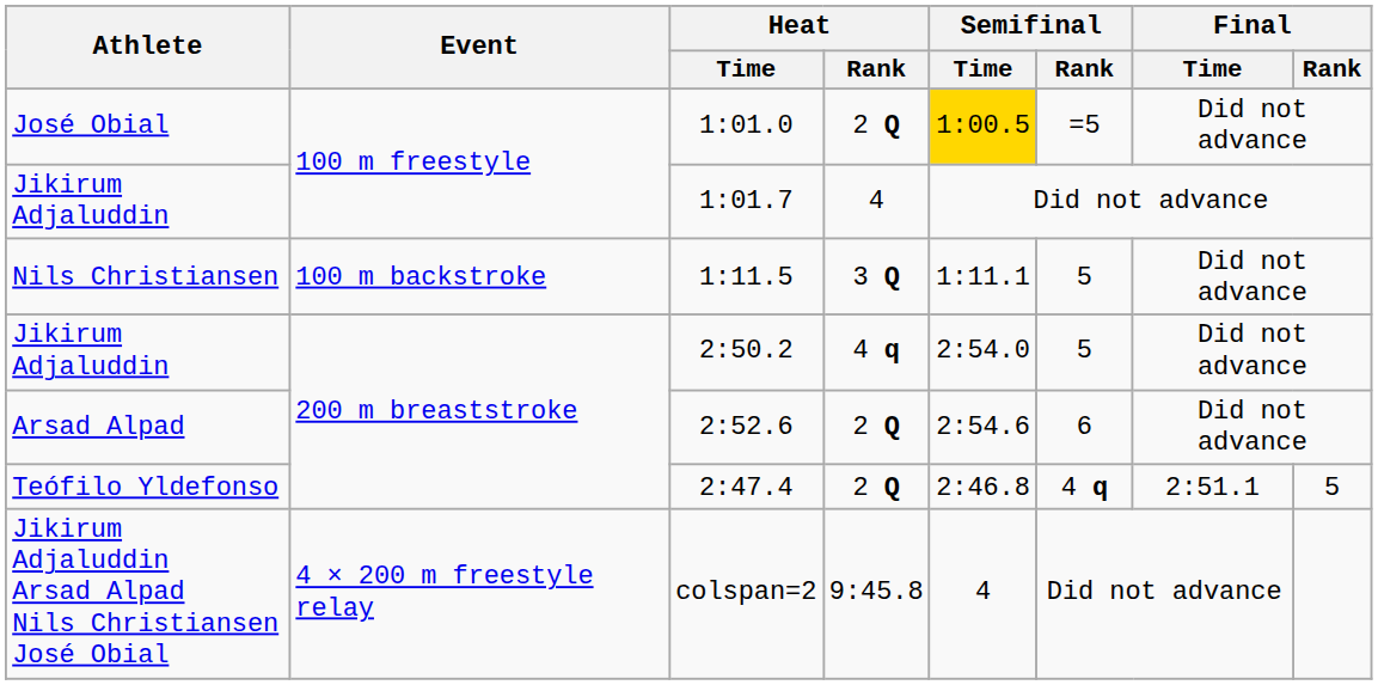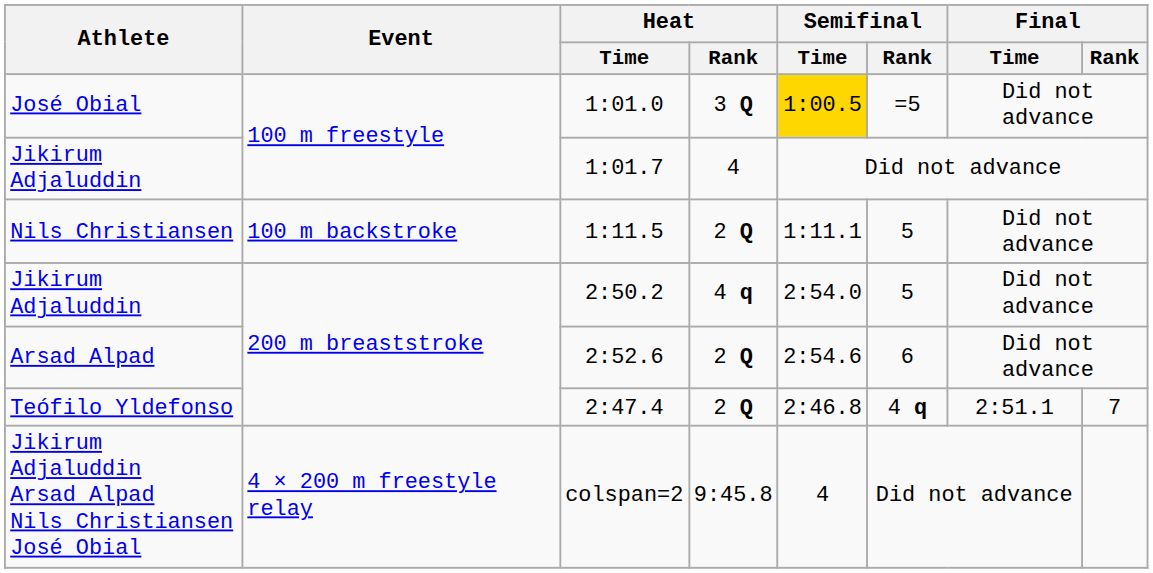1:01.0 | Heat / Rank: 2 Q -> 3 Q
1:11.5 | Heat / Rank: 3 Q -> 2 Q
2:47.4 | Final / Rank: 5 -> 7
